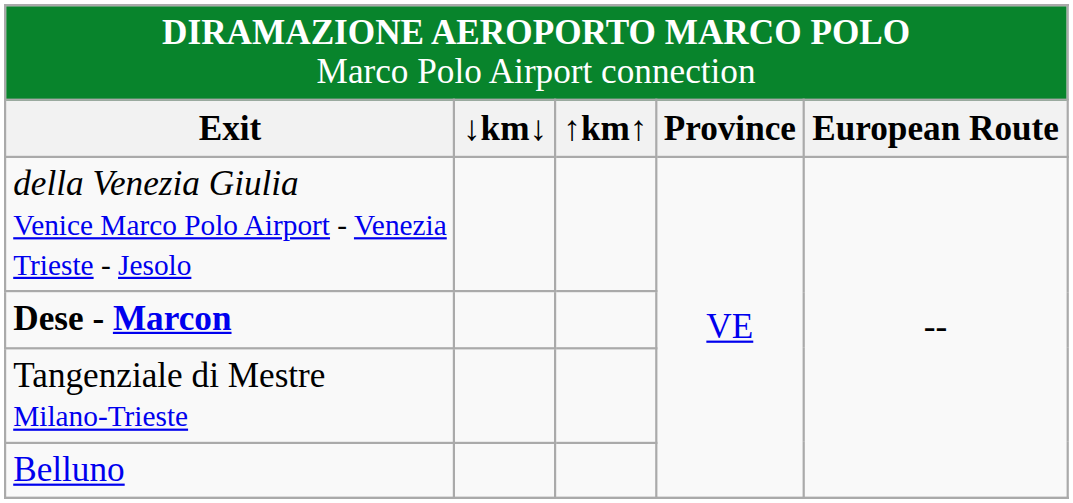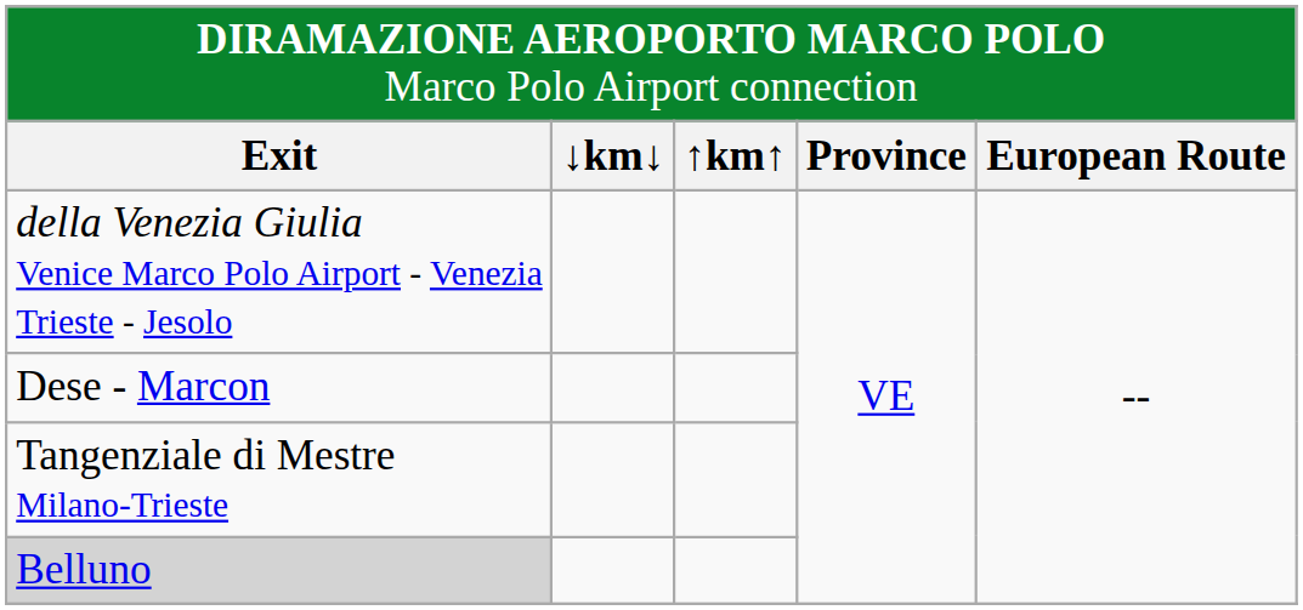Dese - Marcon | column 1: bold -> normal
Belluno | column 1: no background -> lightgrey background
